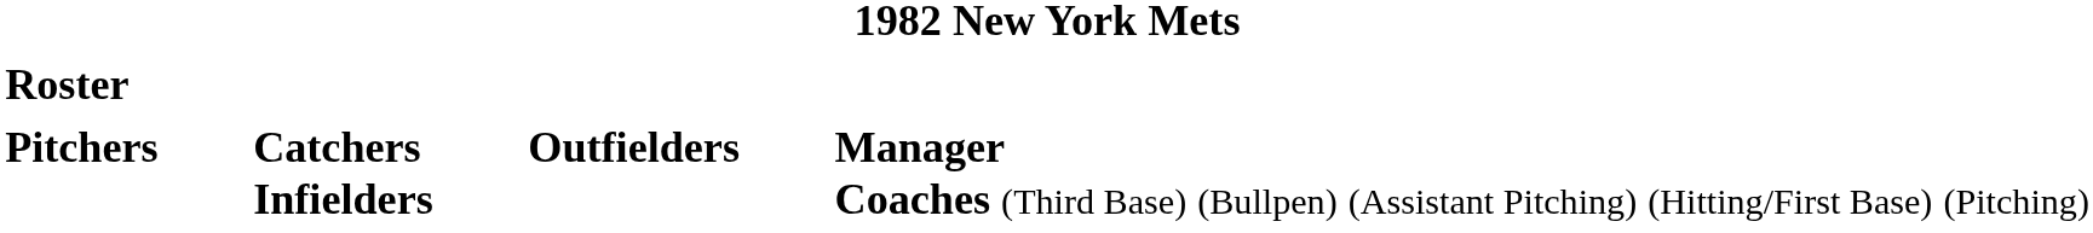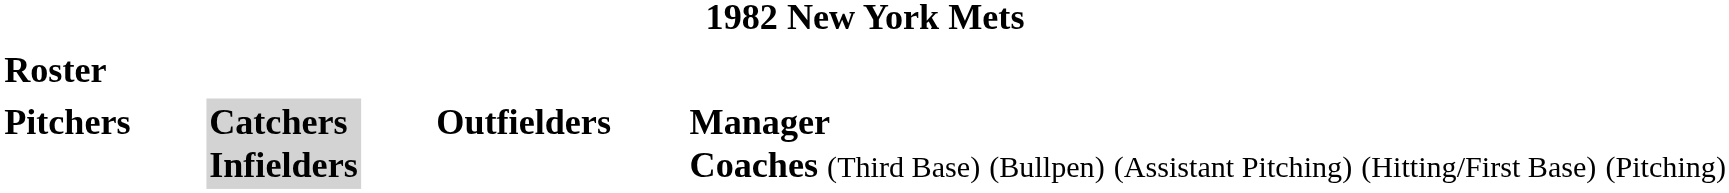Pitchers | column 2: no background -> lightgrey background
